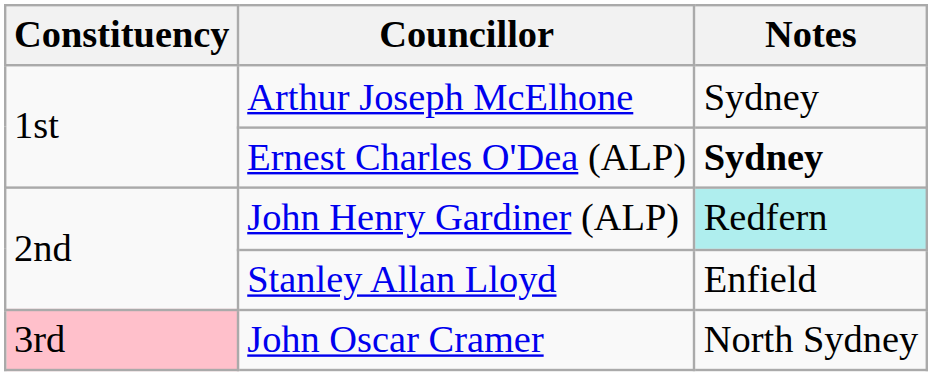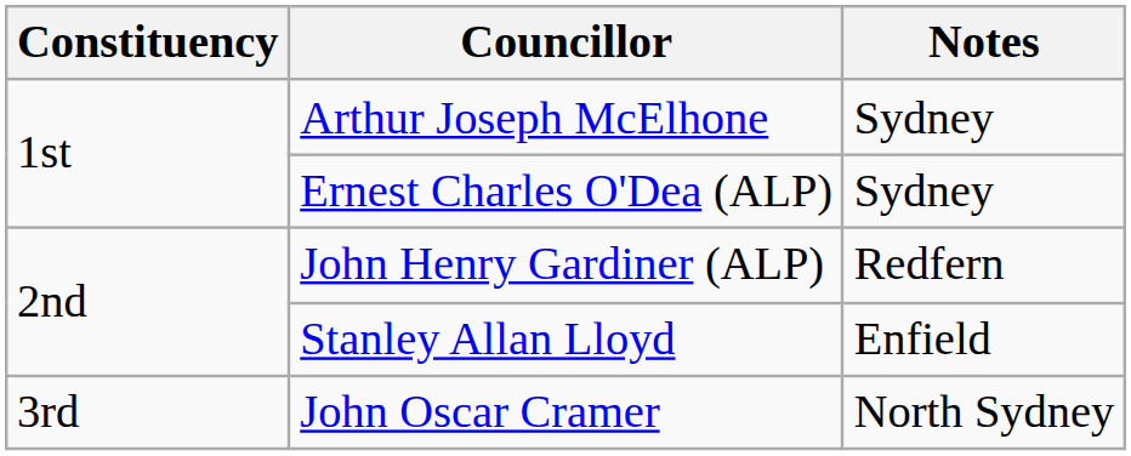Ernest Charles O'Dea (ALP) | Notes: bold -> normal
John Henry Gardiner (ALP) | Notes: paleturquoise background -> no background
John Oscar Cramer | Constituency: pink background -> no background
